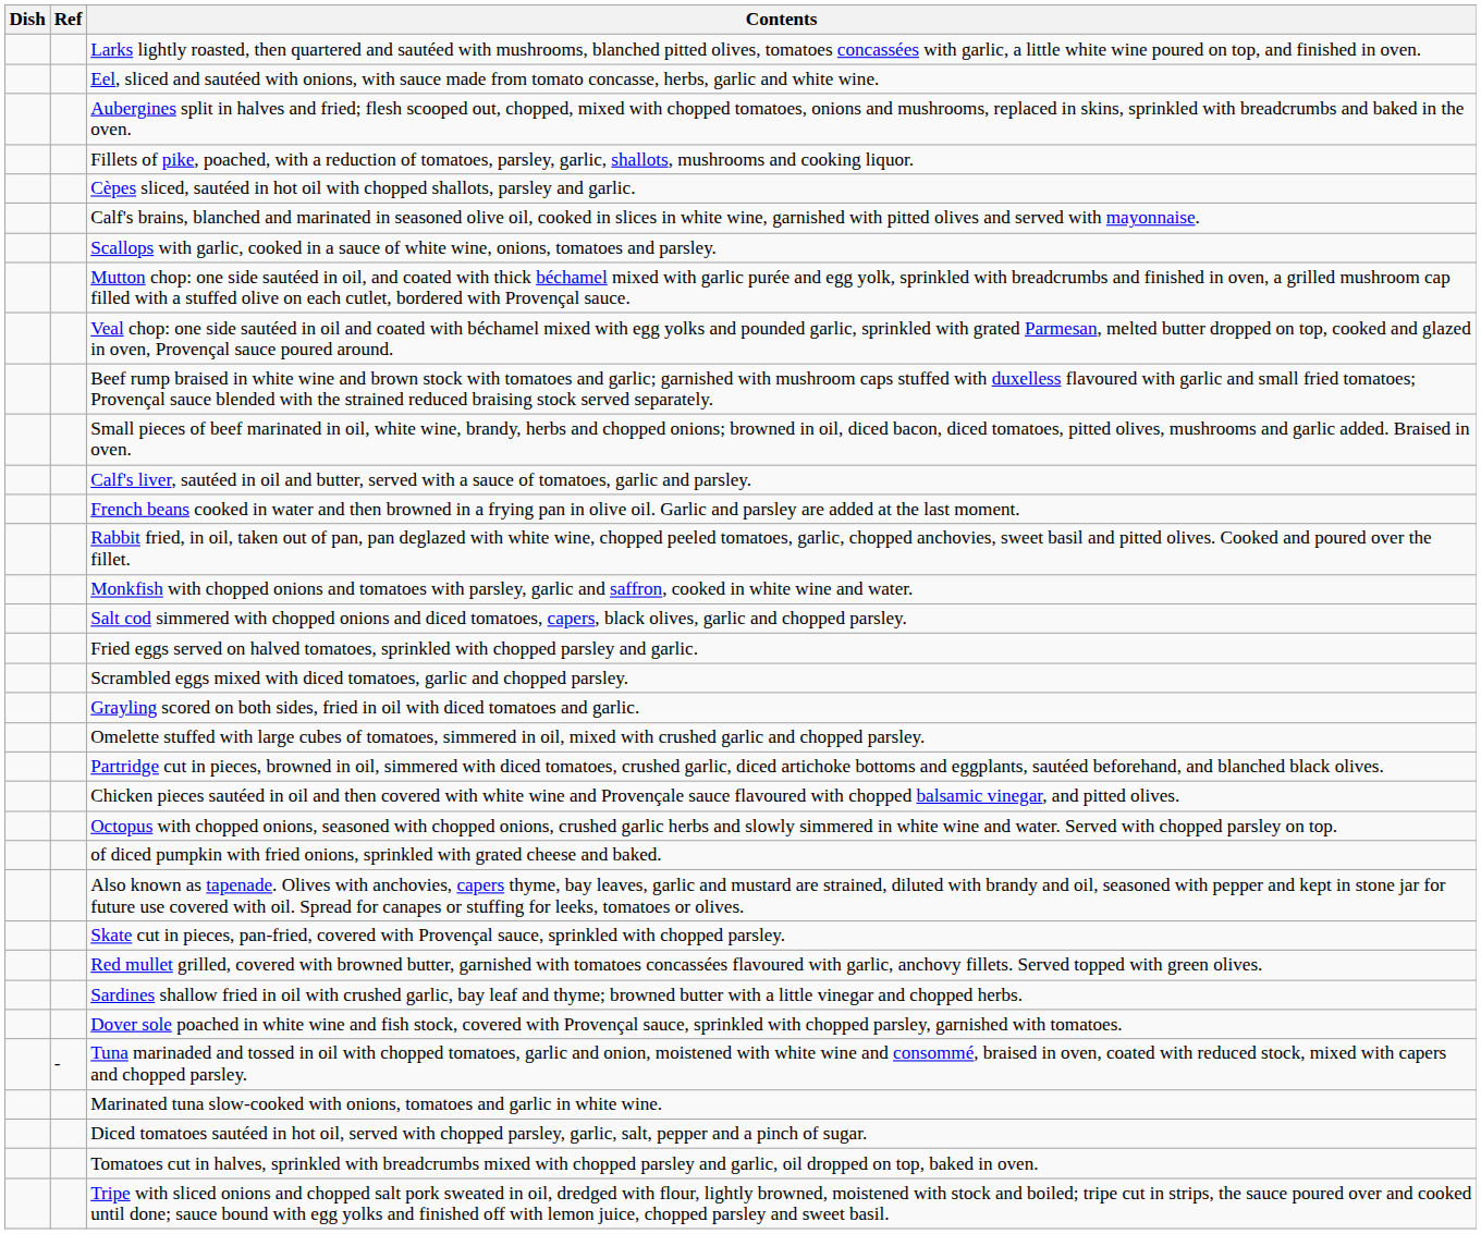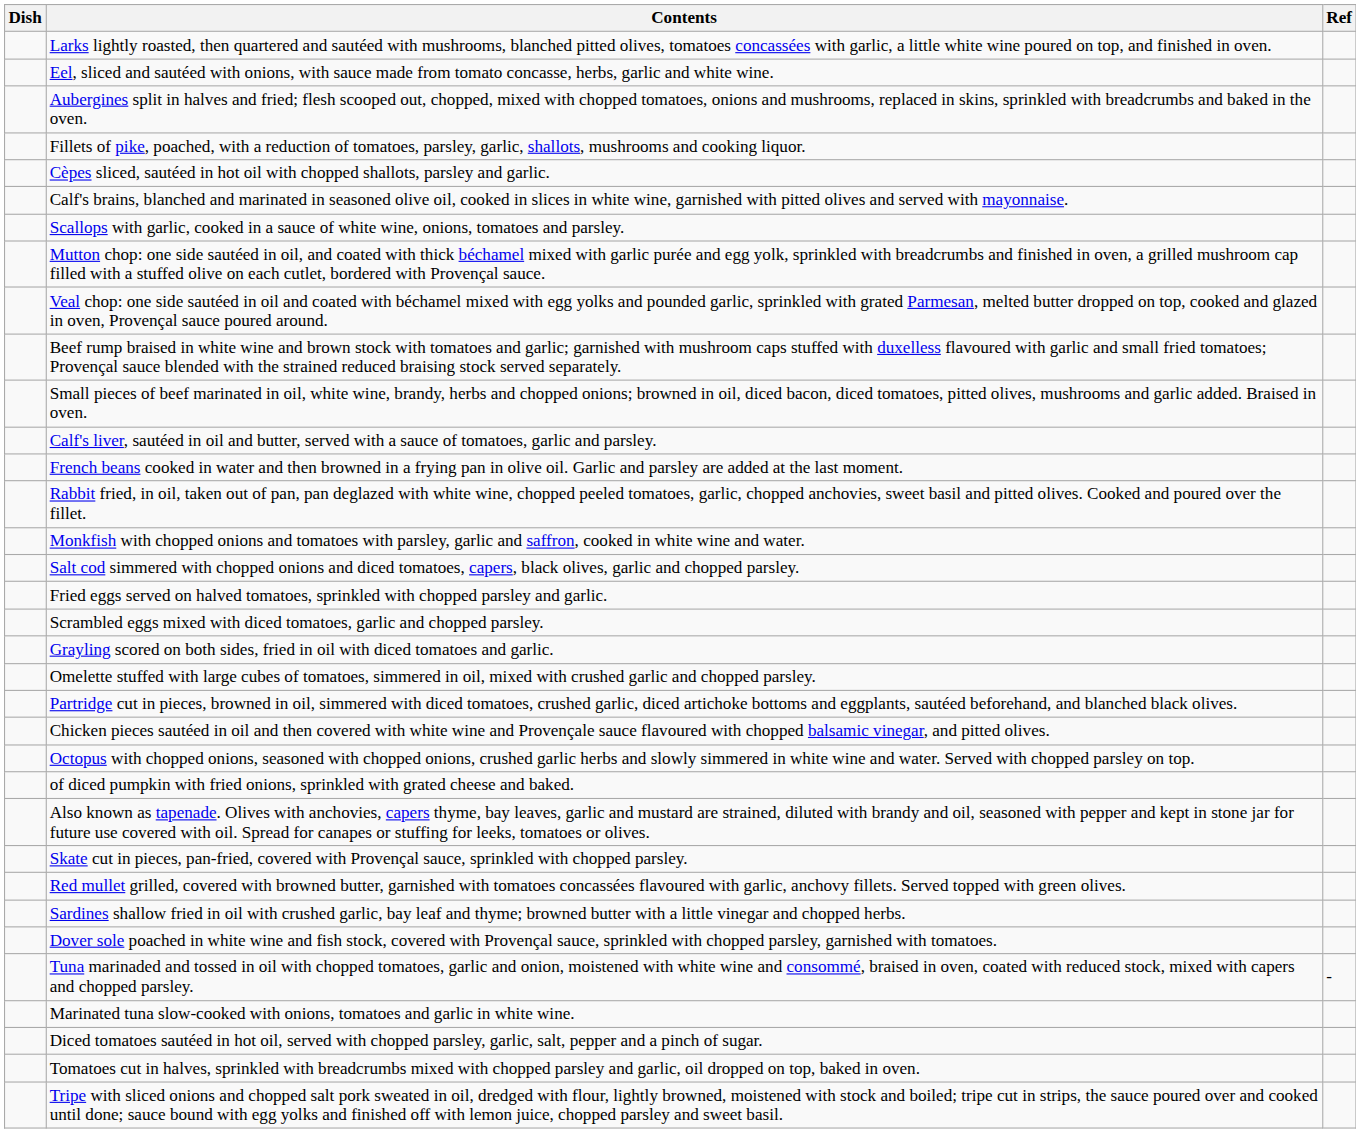columns swapped: Contents <-> Ref
